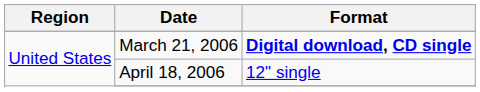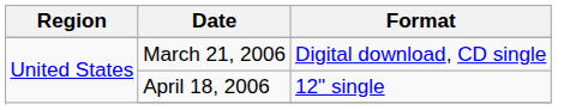March 21, 2006 | Format: bold -> normal
